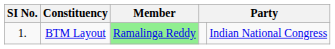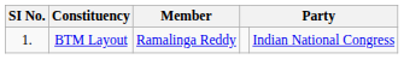BTM Layout | Member: lightgreen background -> no background
